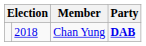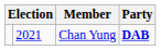Chan Yung | column 2: 2018 -> 2021
